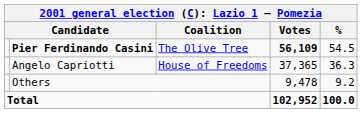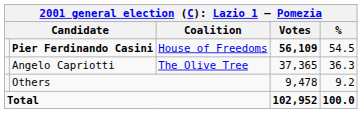Pier Ferdinando Casini | Coalition: The Olive Tree -> House of Freedoms
Angelo Capriotti | Coalition: House of Freedoms -> The Olive Tree
